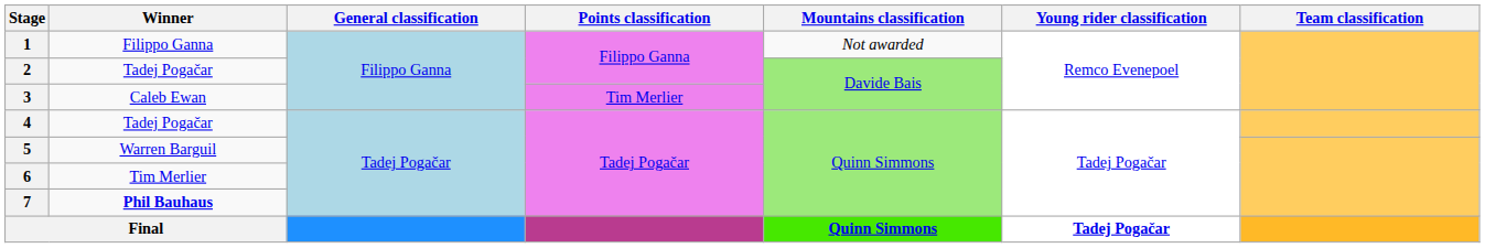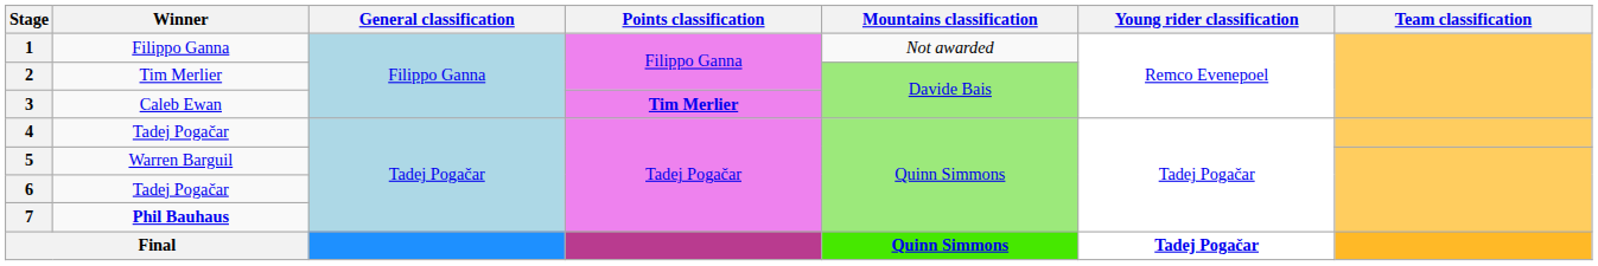2 | Winner: Tadej Pogačar -> Tim Merlier
3 | Points classification: normal -> bold
6 | Winner: Tim Merlier -> Tadej Pogačar
